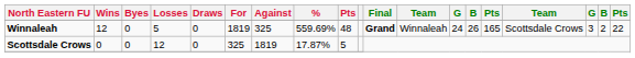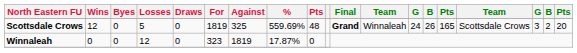row 2 | North Eastern FU: Winnaleah -> Scottsdale Crows
row 2 | column 19: 22 -> 20
row 3 | North Eastern FU: Scottsdale Crows -> Winnaleah
row 3 | For: 325 -> 323
row 3 | column 9: 5 -> 0
